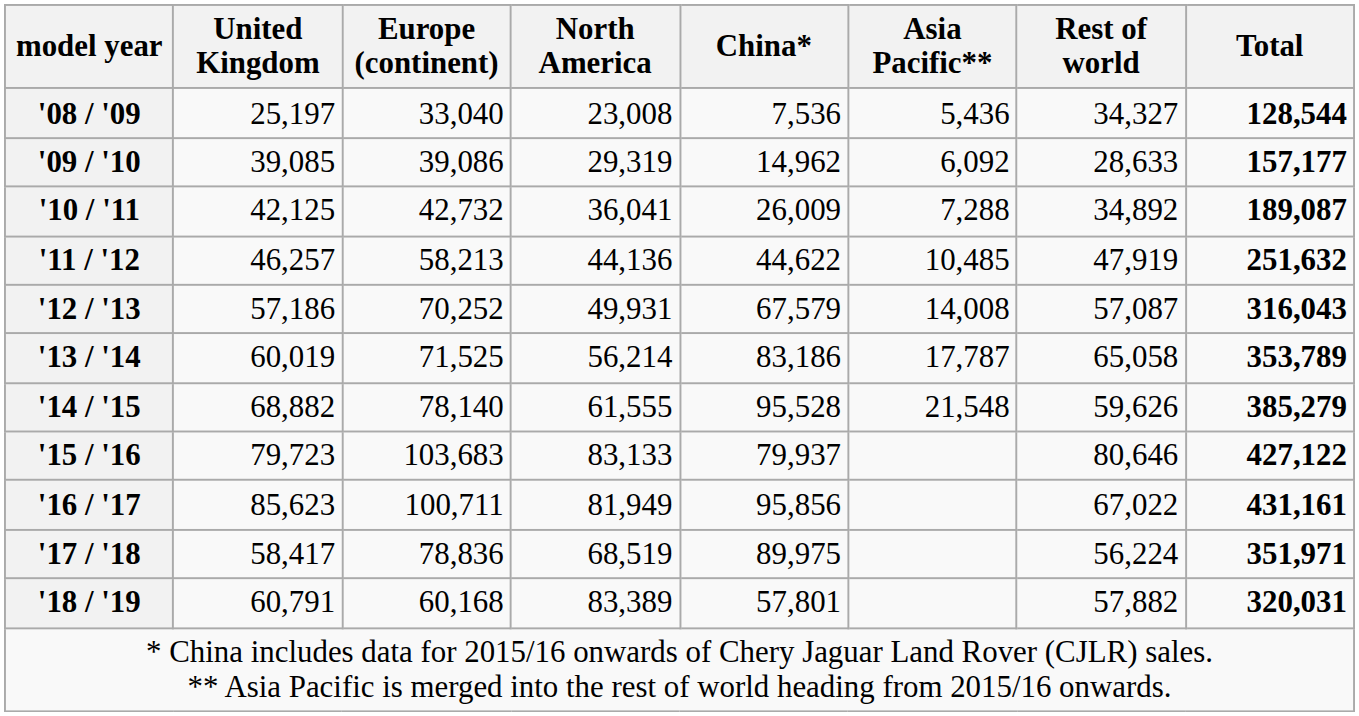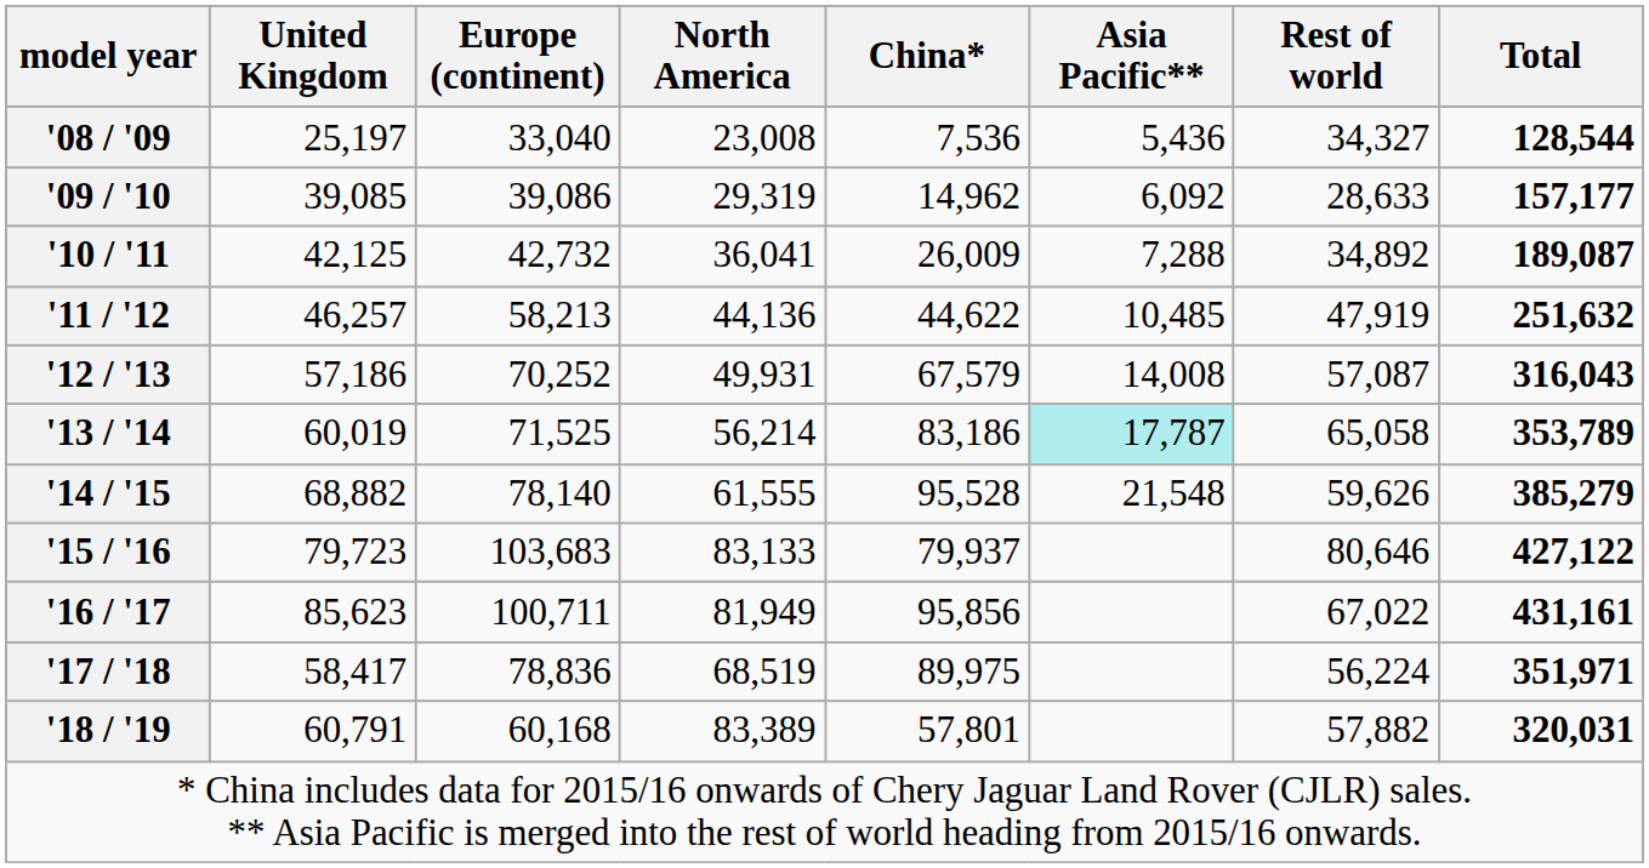'13 / '14 | Asia Pacific**: no background -> paleturquoise background
